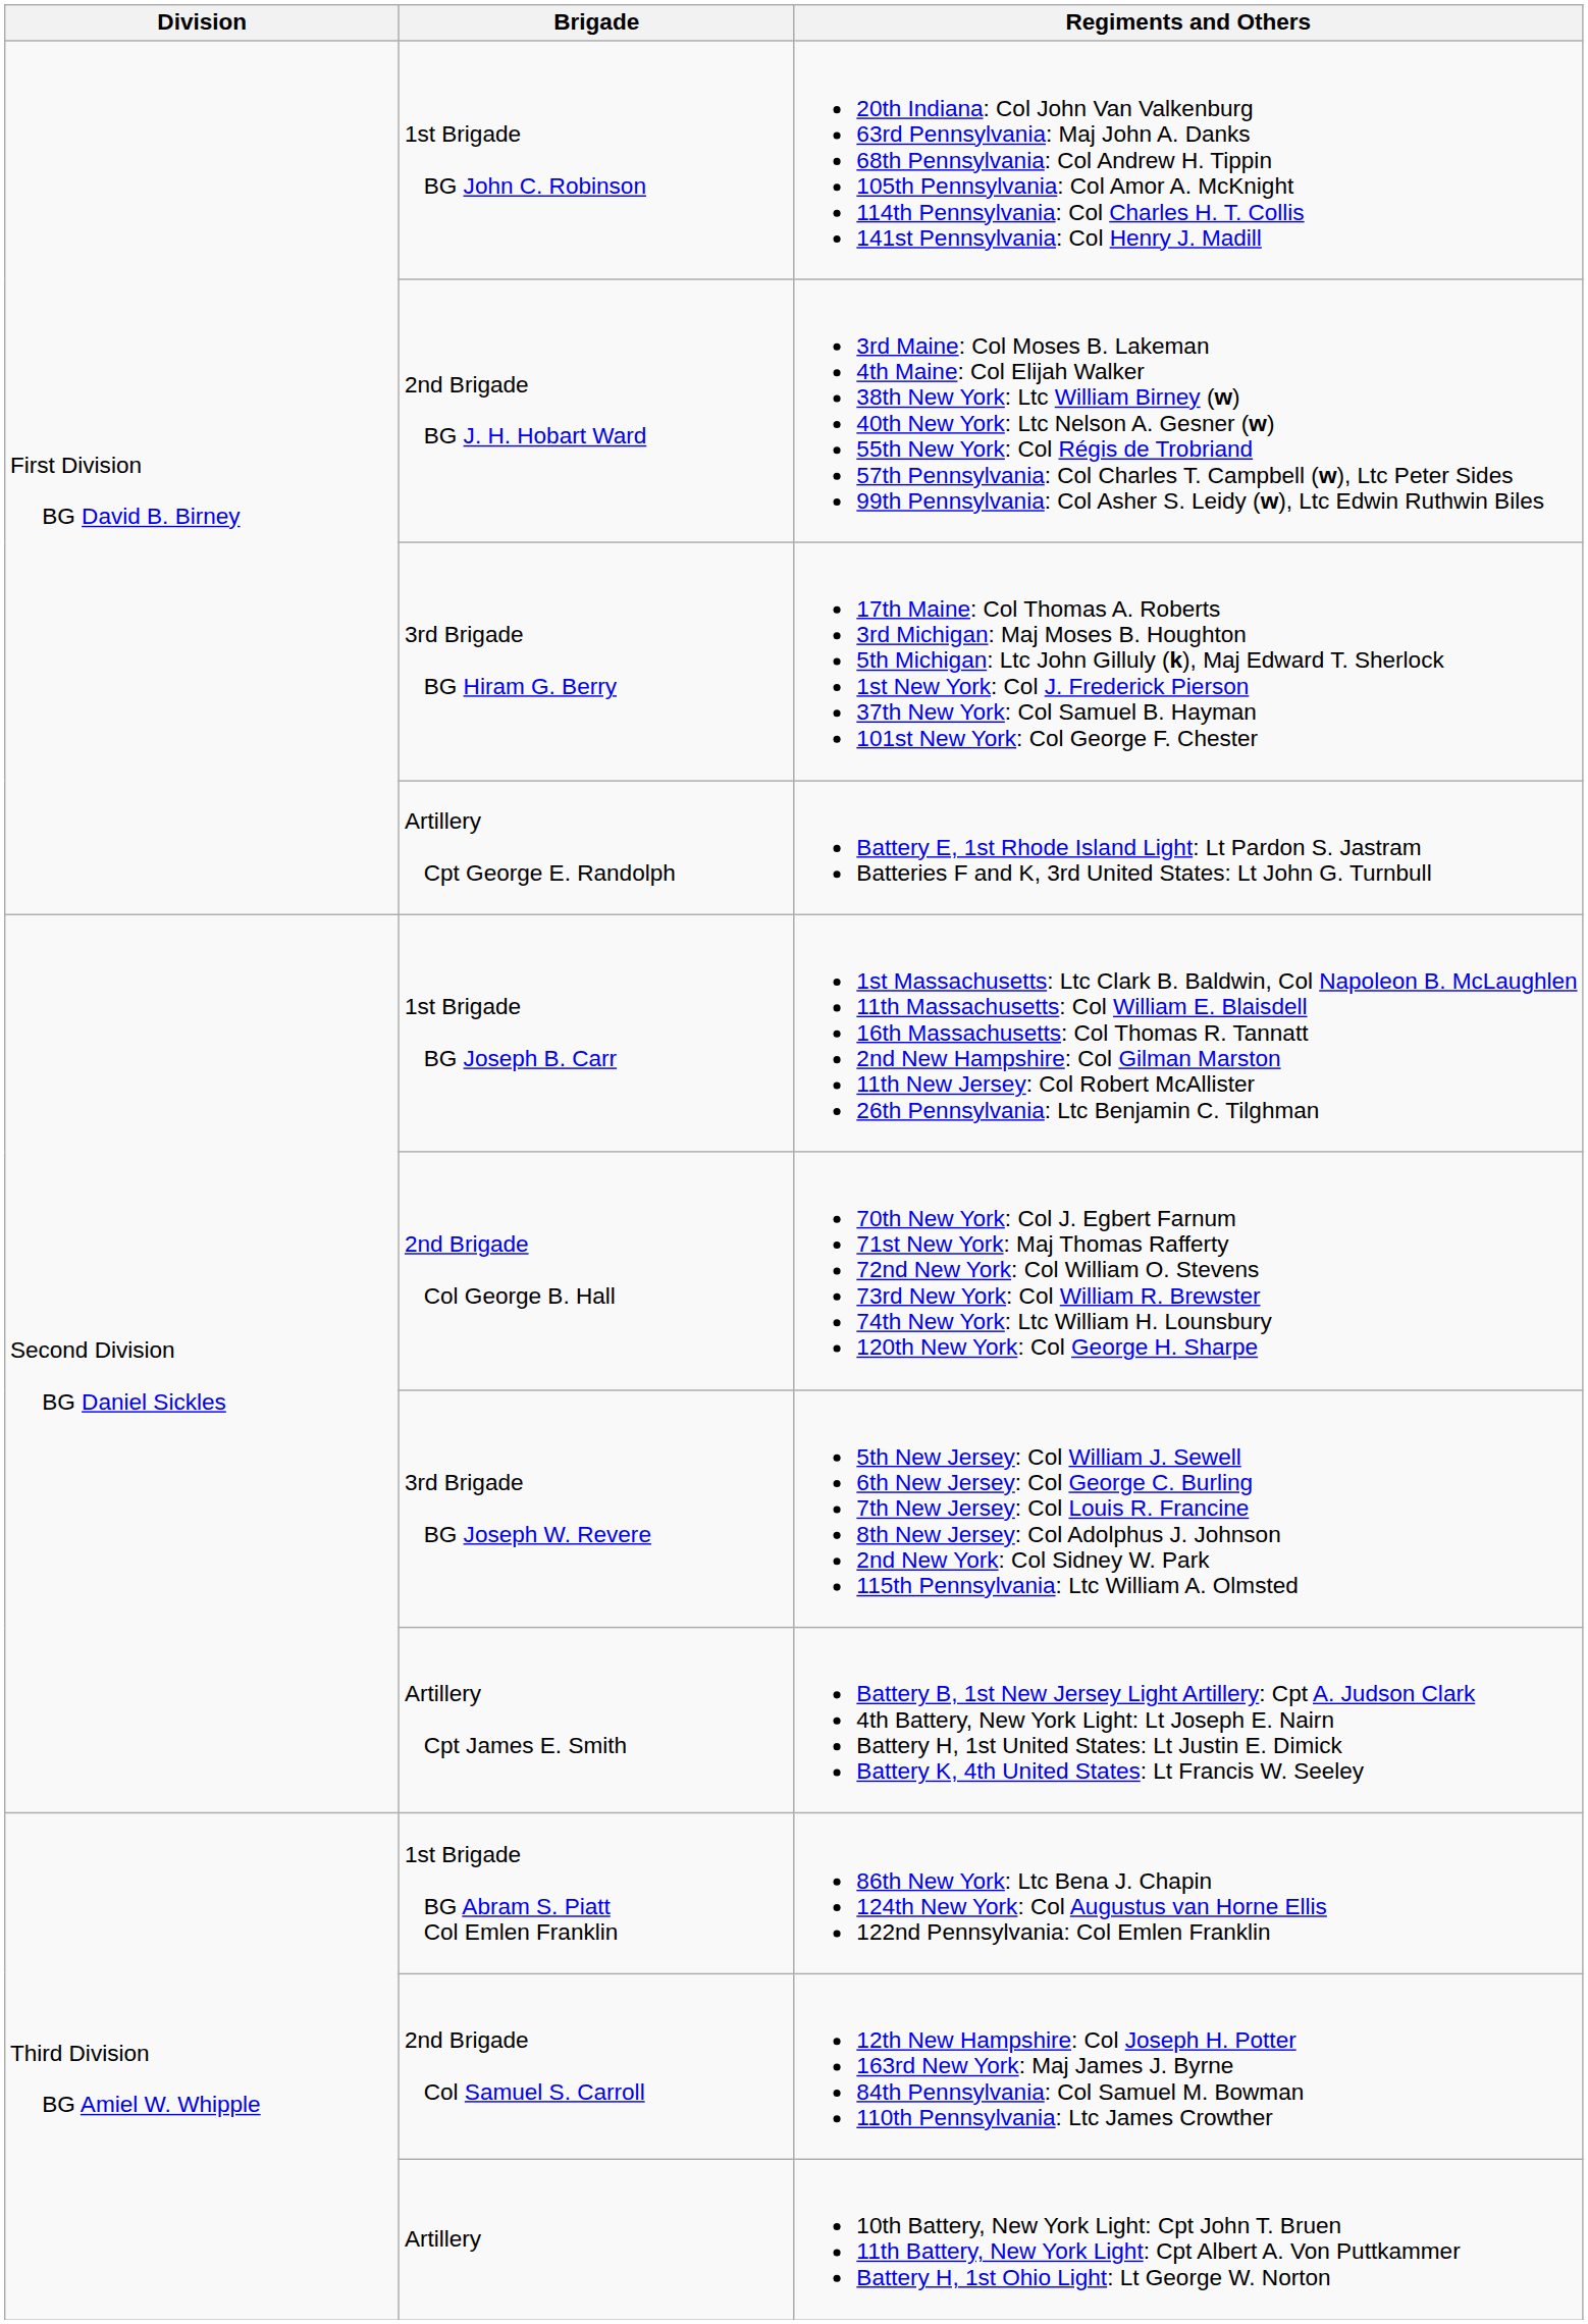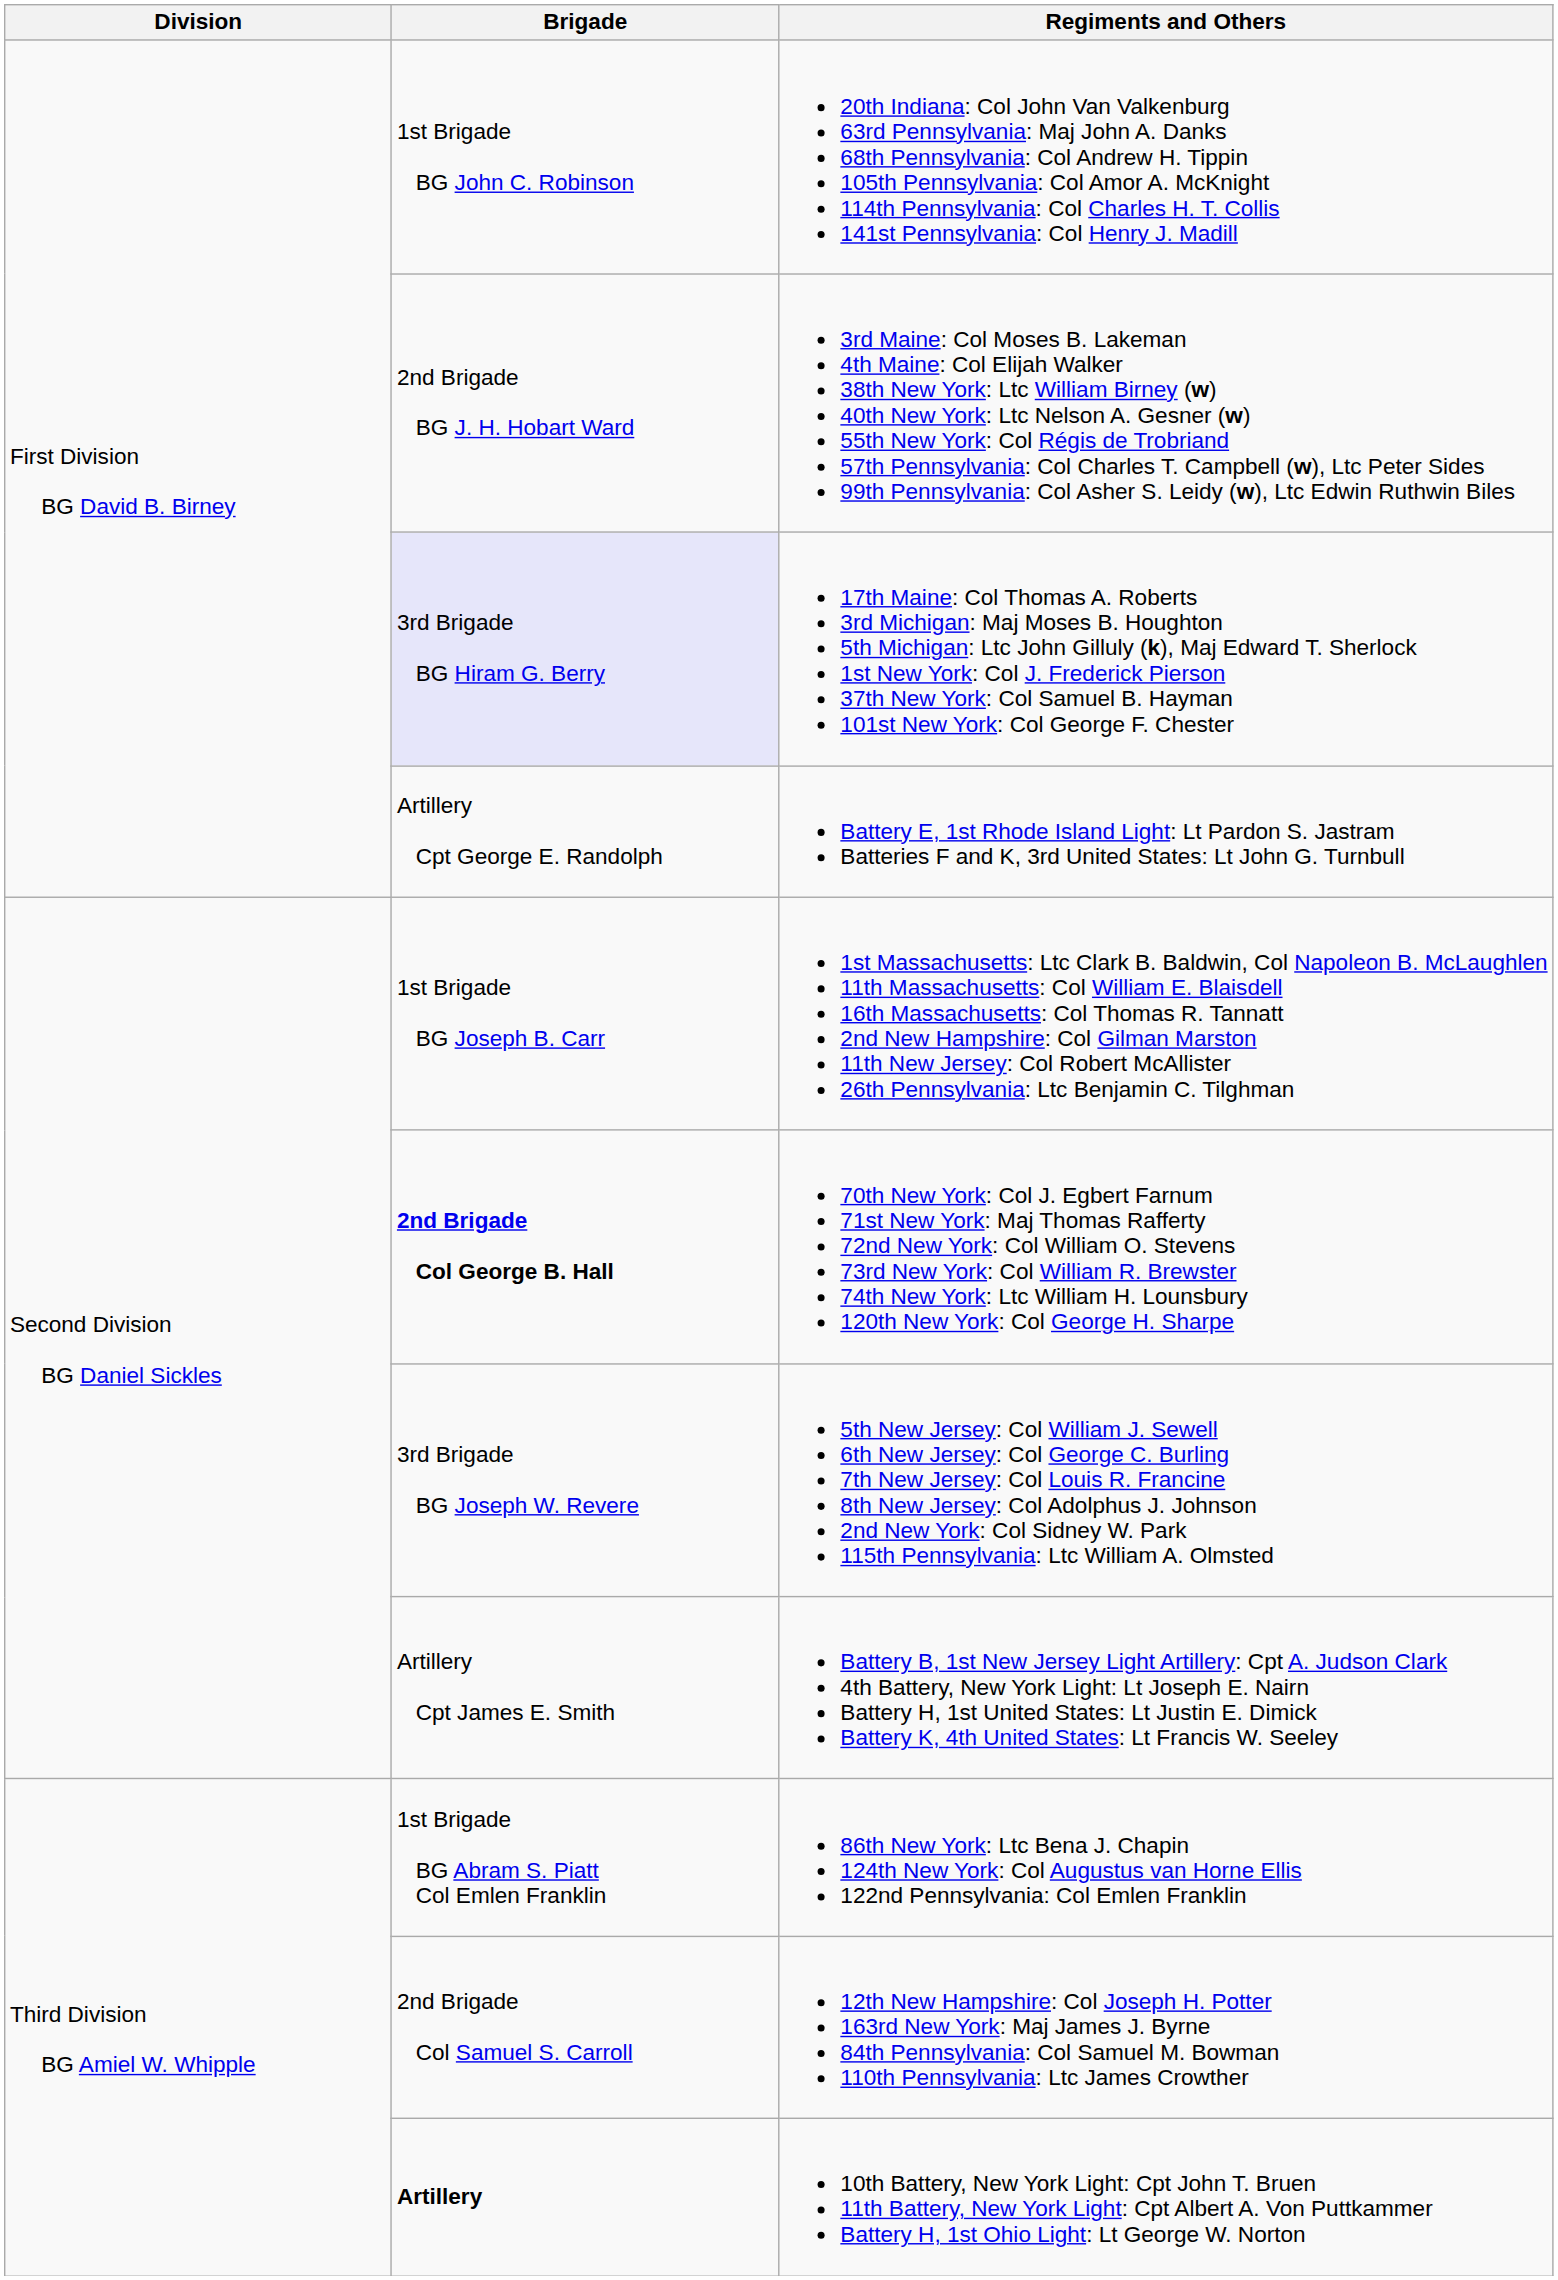3rd Brigade BG Hiram G. Berry | Brigade: no background -> lavender background
2nd Brigade Col George B. Hall | Brigade: normal -> bold
Artillery | Brigade: normal -> bold
